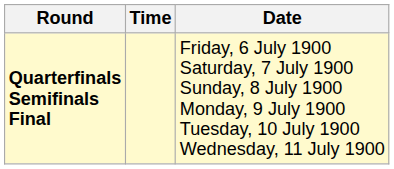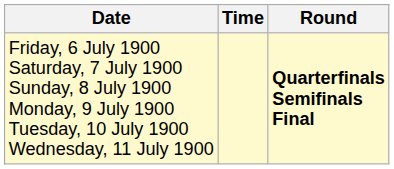columns swapped: Date <-> Round
